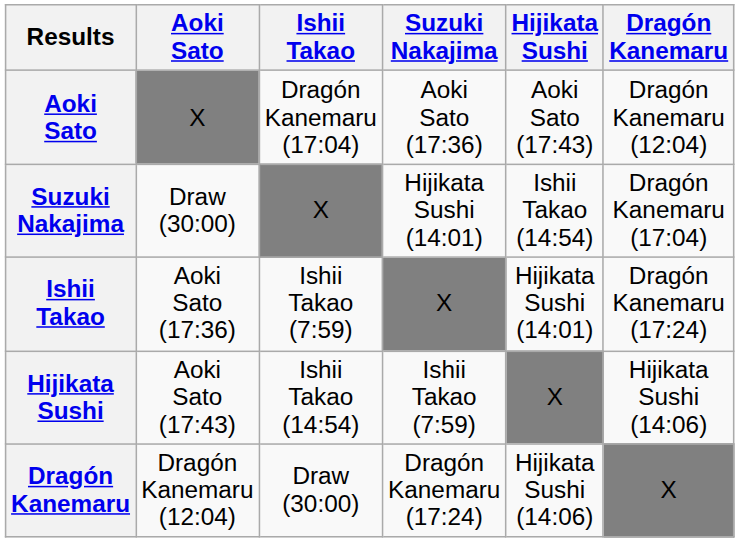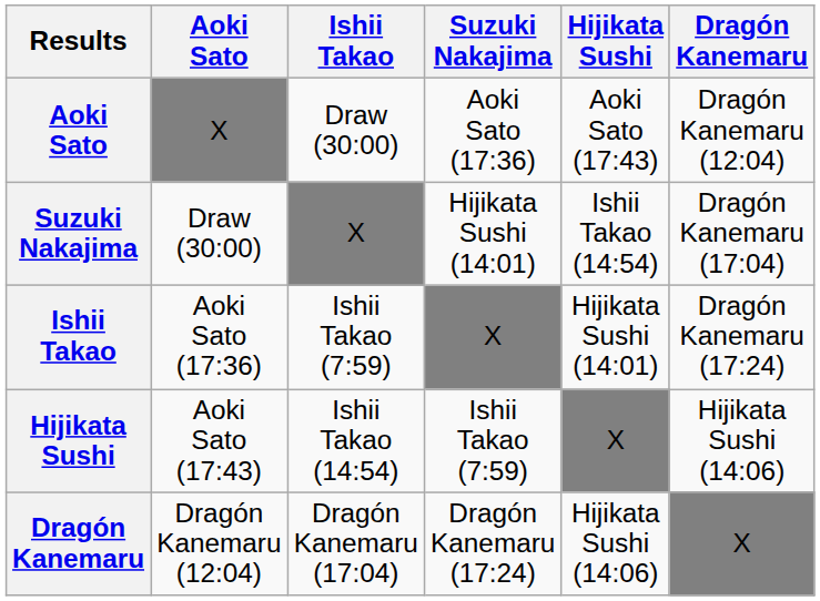row 2 | Ishii Takao: Dragón Kanemaru (17:04) -> Draw (30:00)
row 6 | Ishii Takao: Draw (30:00) -> Dragón Kanemaru (17:04)
